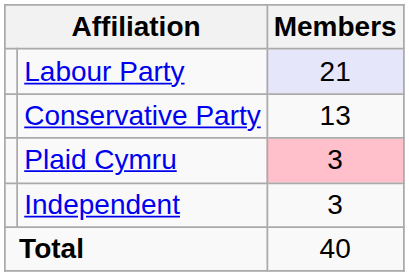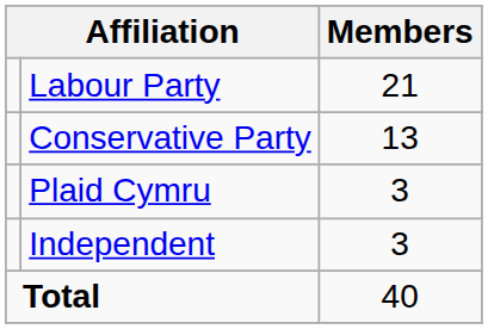Labour Party | Members: lavender background -> no background
Plaid Cymru | Members: pink background -> no background
